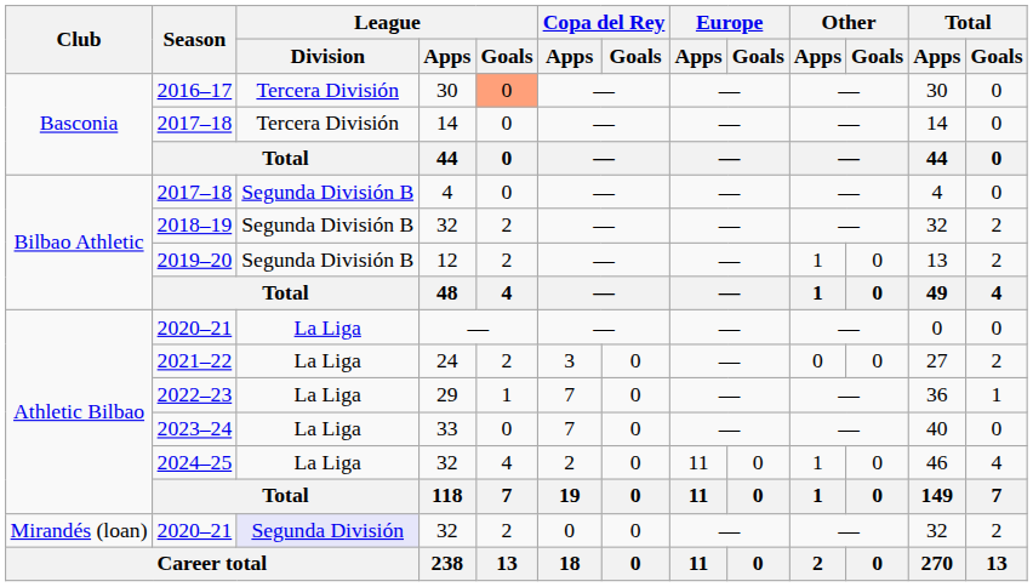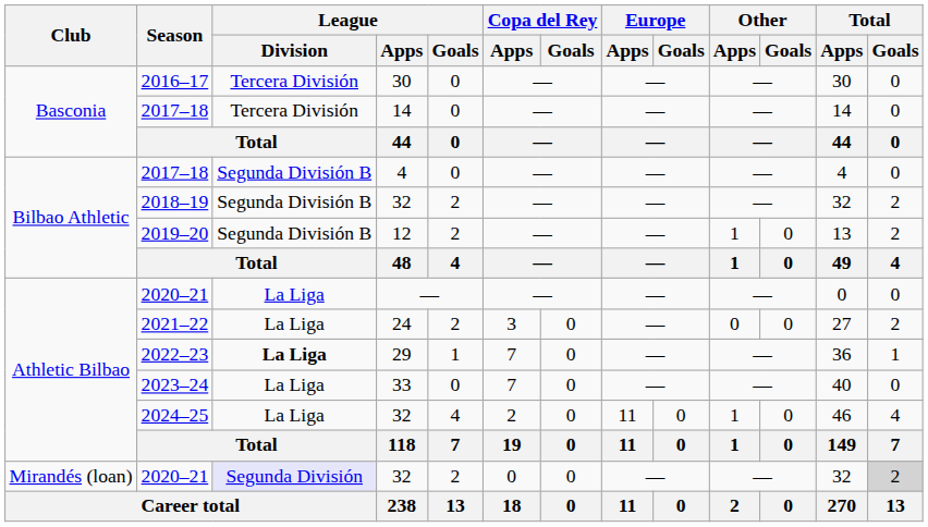2016–17 | League / Goals: lightsalmon background -> no background
2022–23 | League / Division: normal -> bold
2020–21 / 32 | Total / Goals: no background -> lightgrey background
